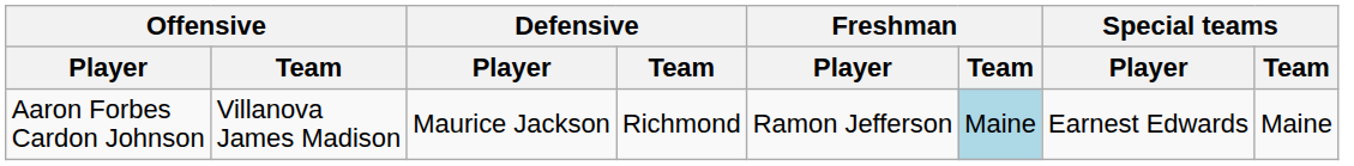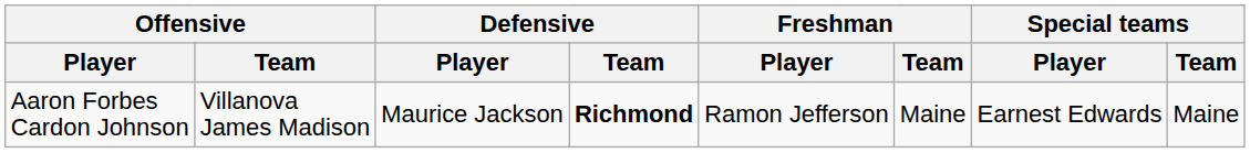Aaron Forbes Cardon Johnson | Defensive / Team: normal -> bold
Aaron Forbes Cardon Johnson | Freshman / Team: lightblue background -> no background
